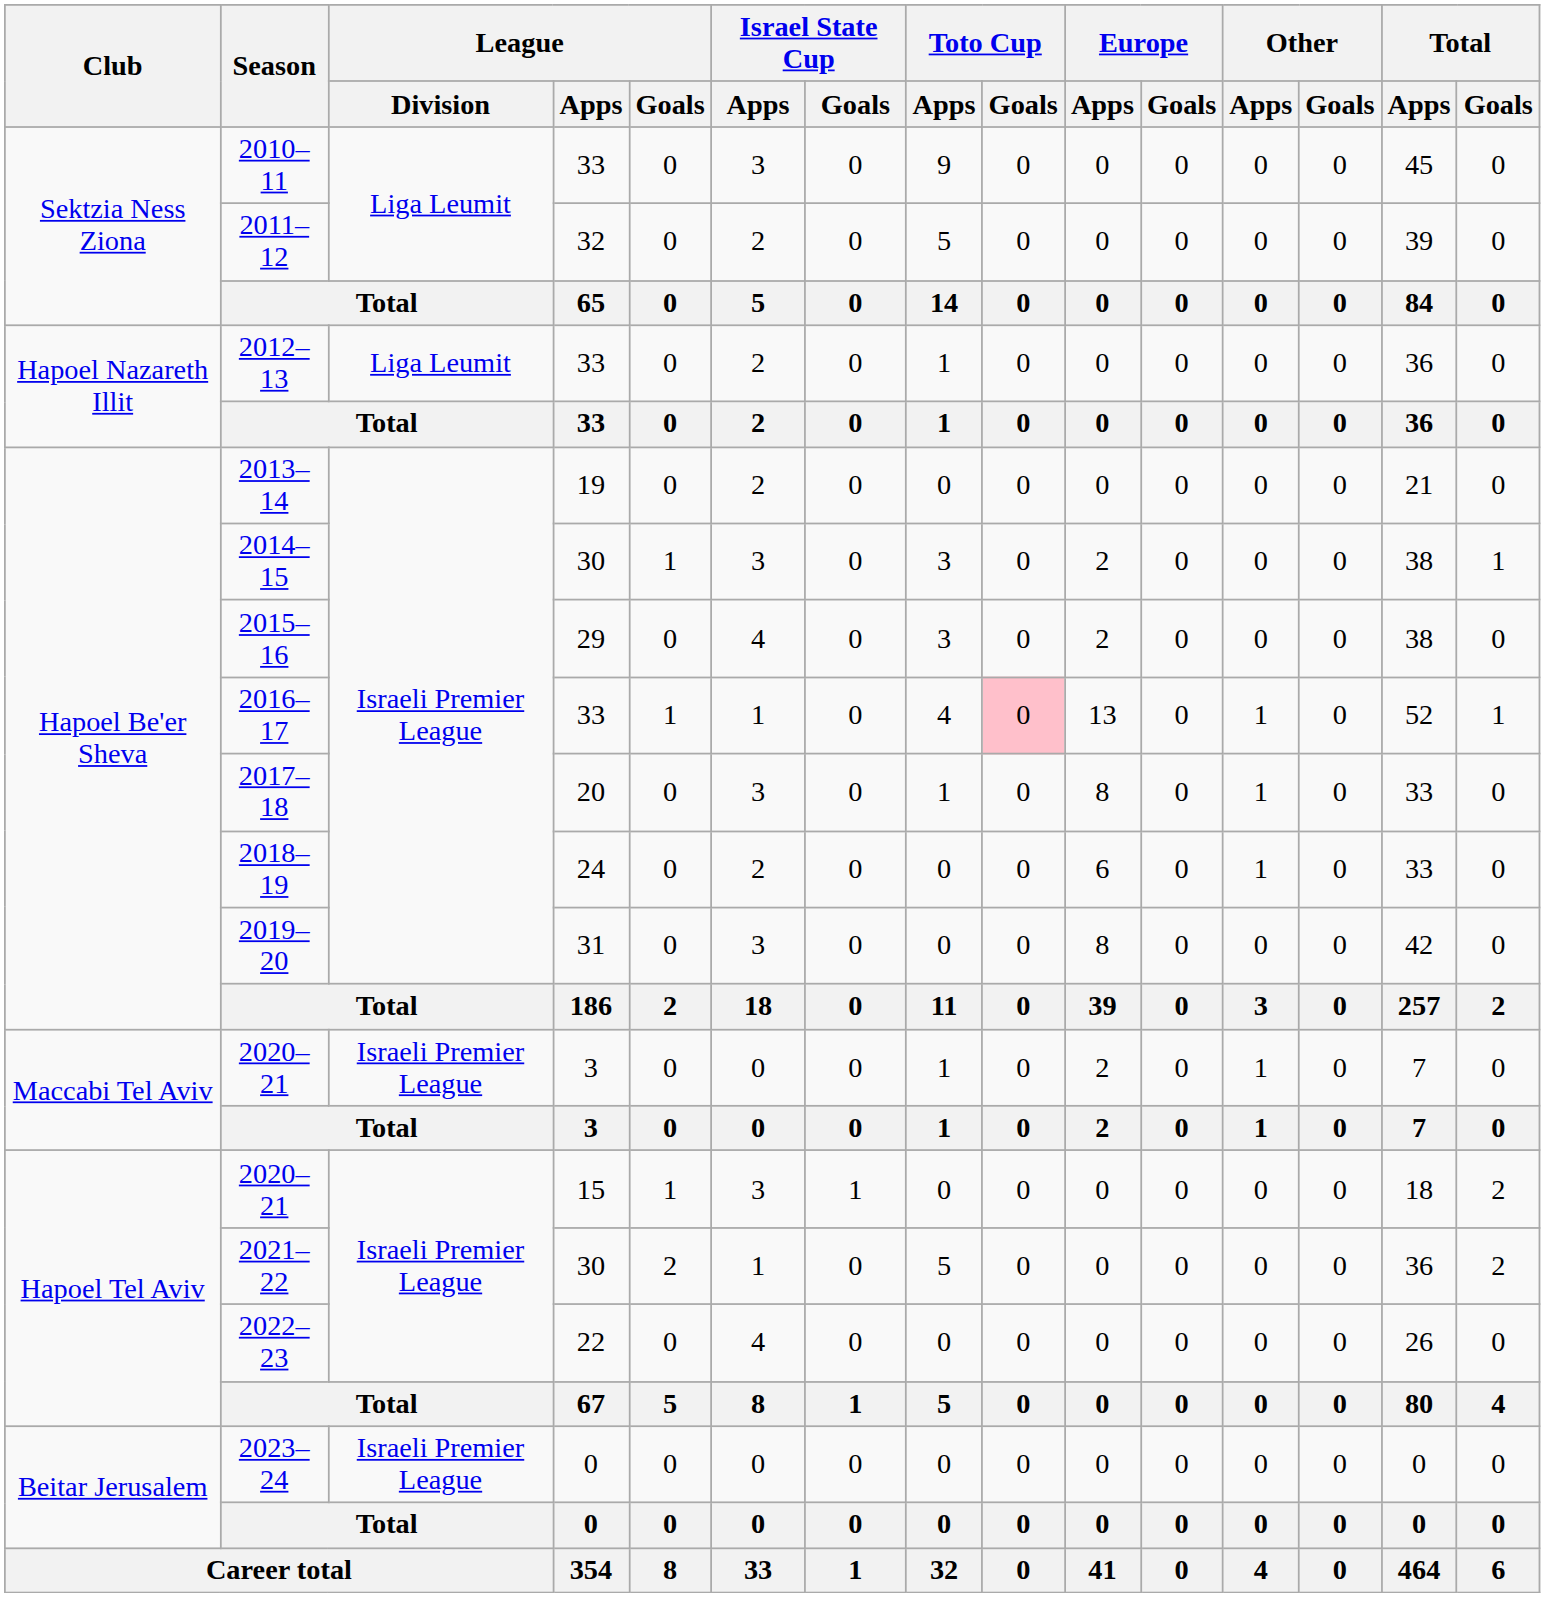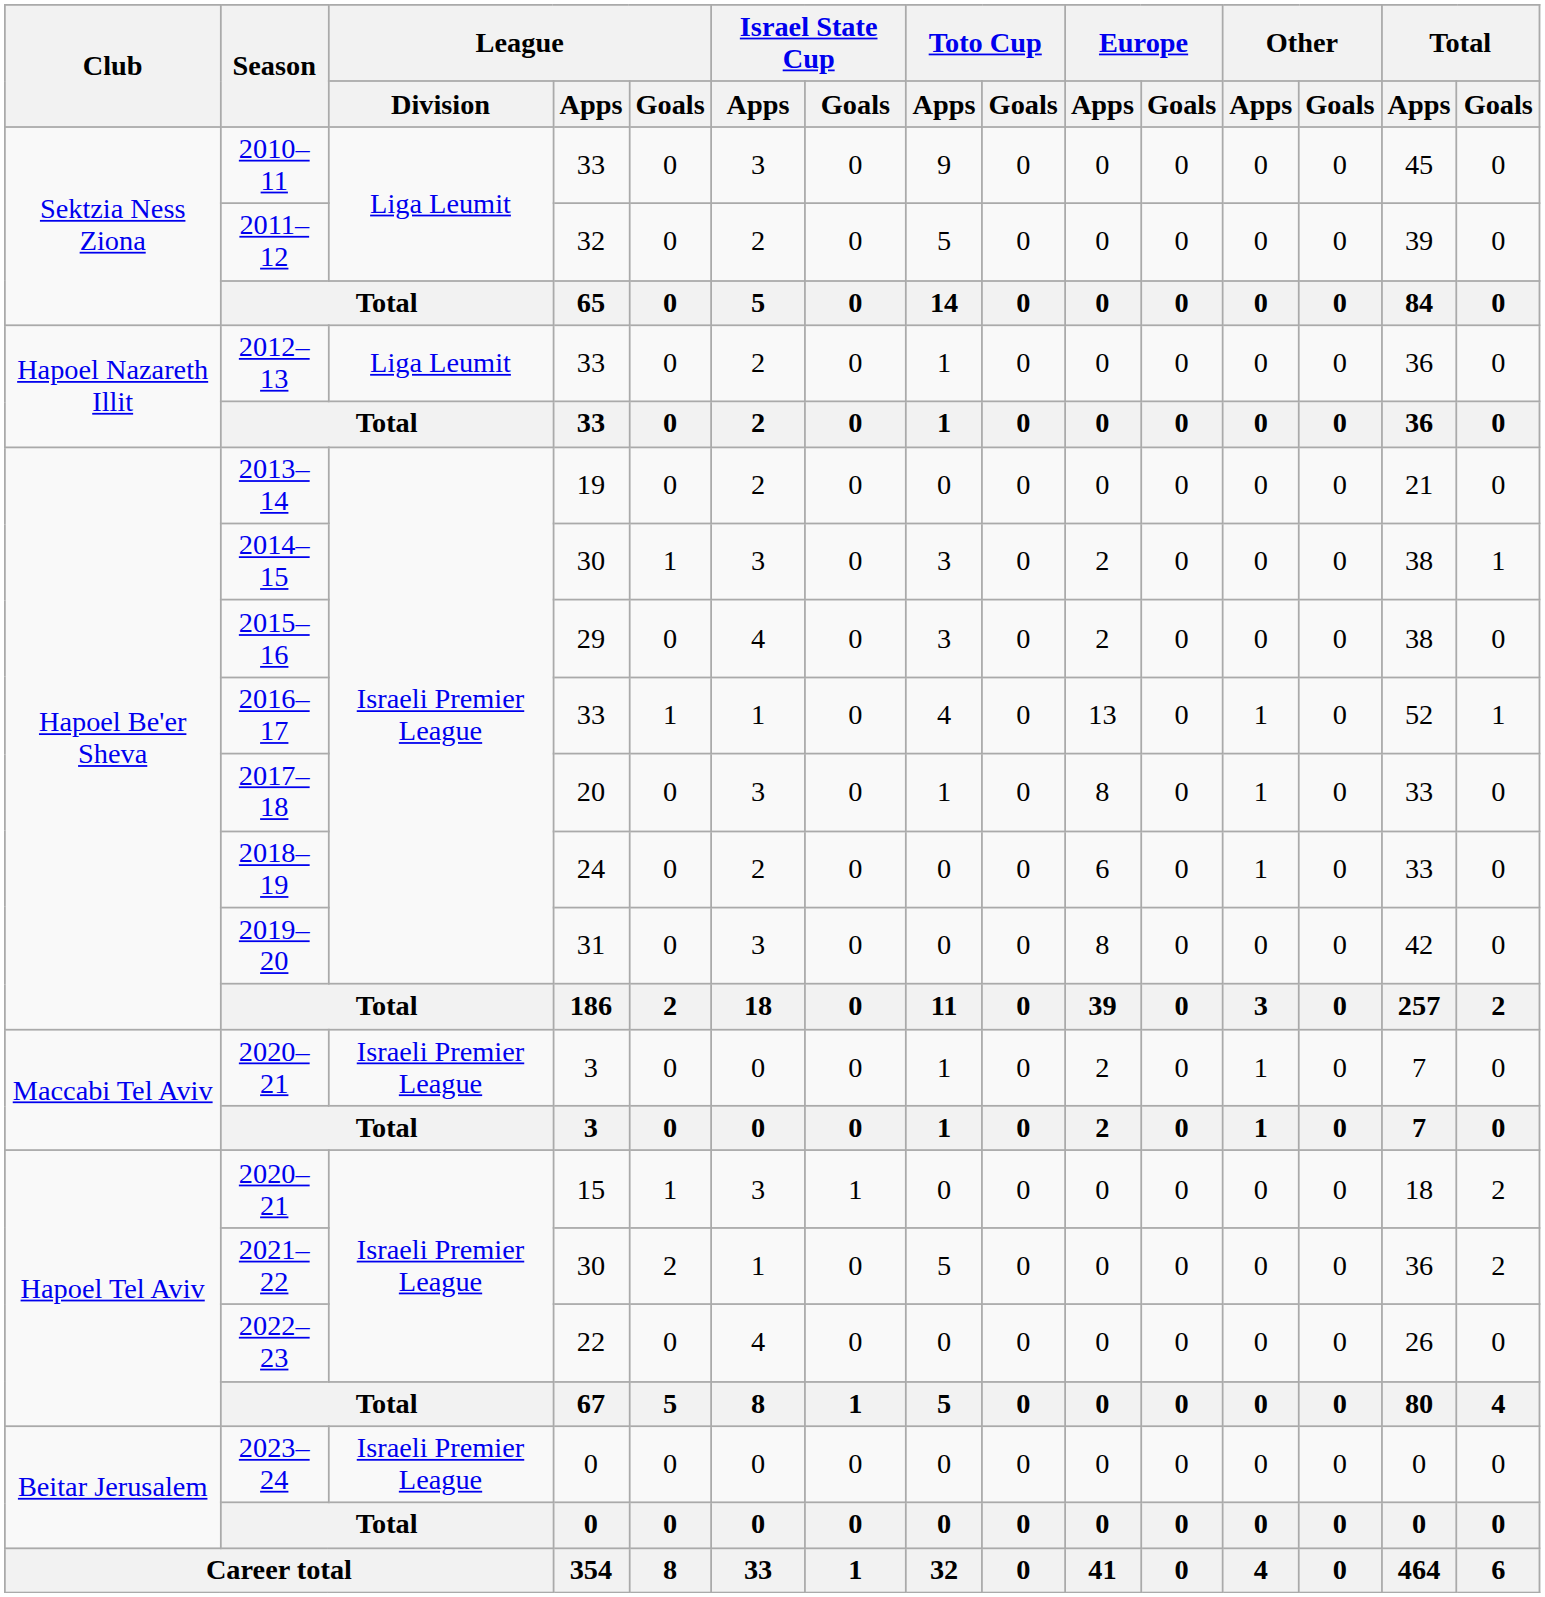2016–17 | Toto Cup / Goals: pink background -> no background
